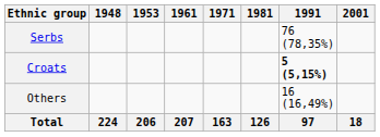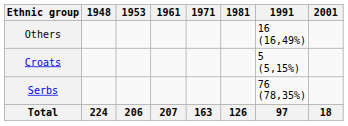rows swapped: Serbs <-> Others
Croats | 1991: bold -> normal
